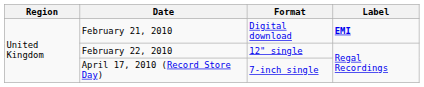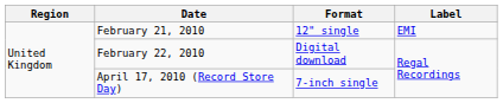February 21, 2010 | Format: Digital download -> 12" single
February 21, 2010 | Label: bold -> normal
February 22, 2010 | Format: 12" single -> Digital download
